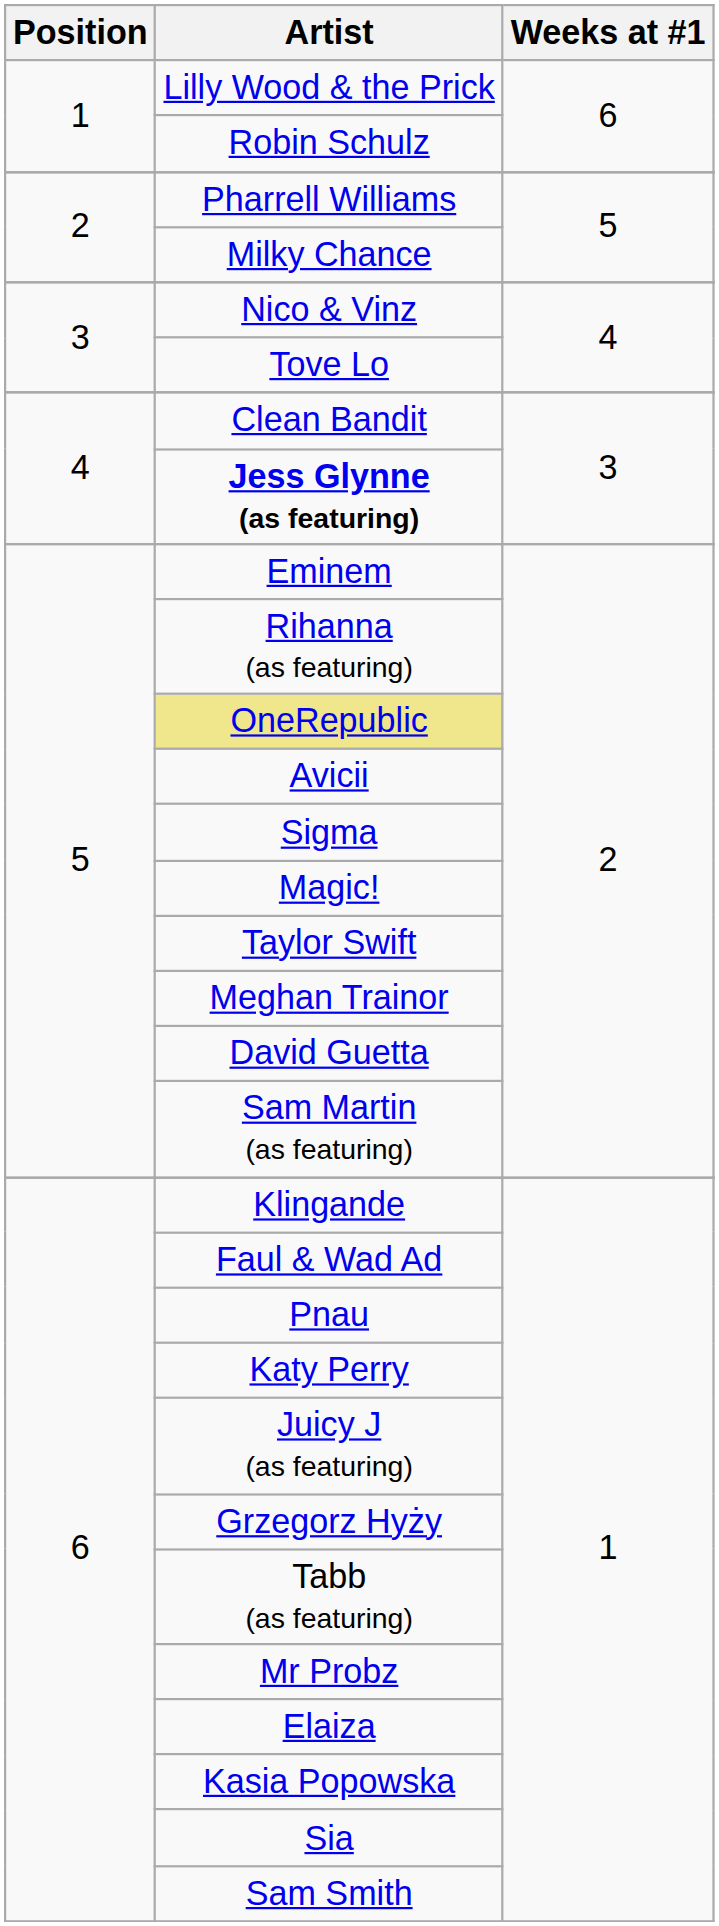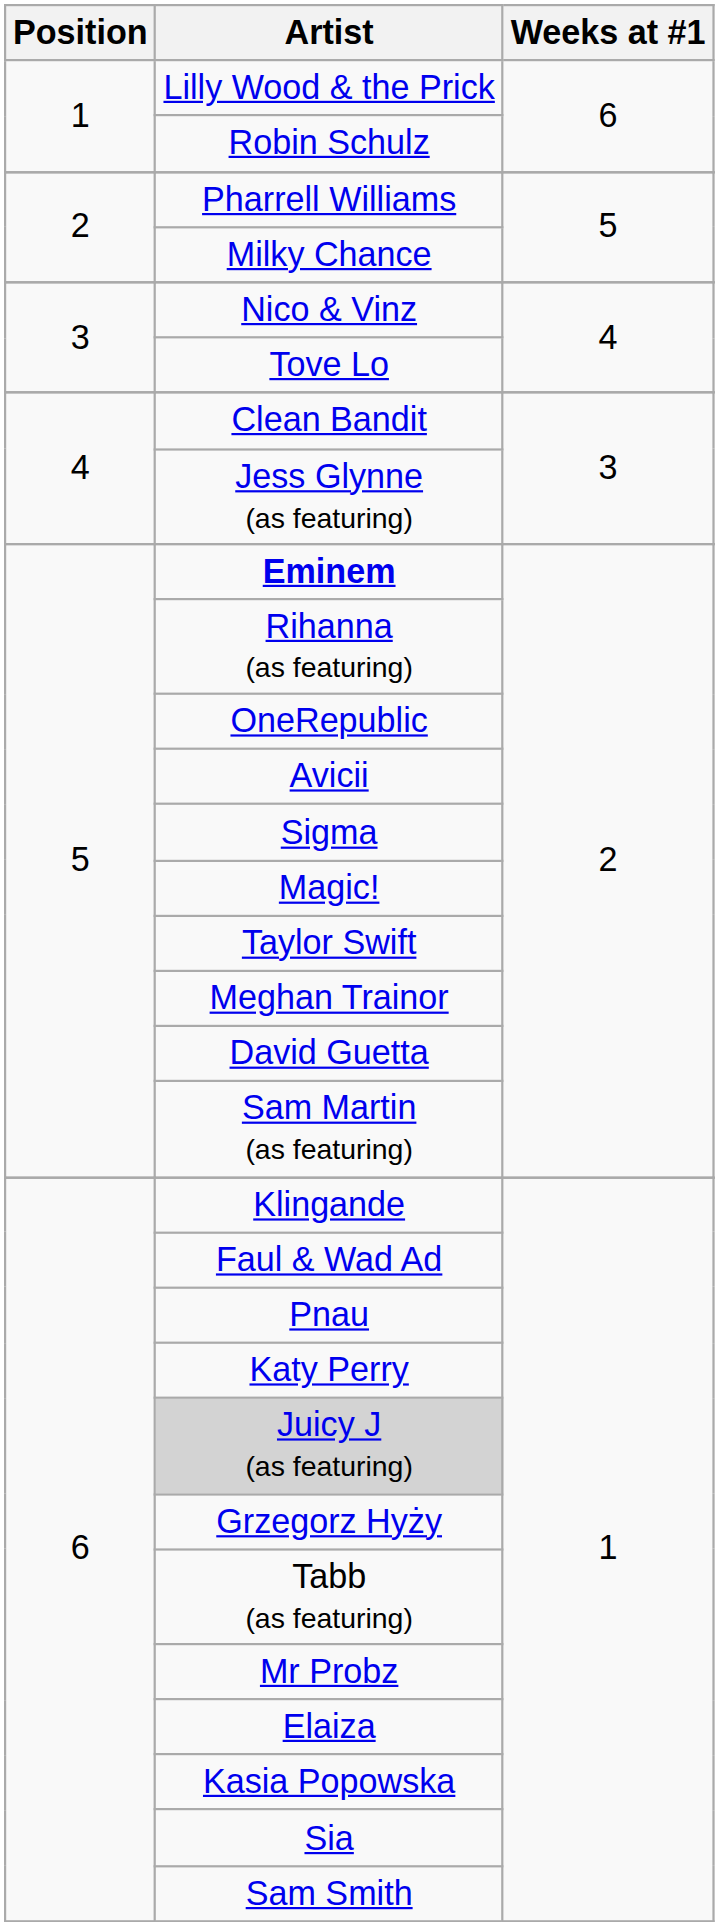Jess Glynne (as featuring) | Artist: bold -> normal
Eminem | Artist: normal -> bold
OneRepublic | Artist: khaki background -> no background
Juicy J (as featuring) | Artist: no background -> lightgrey background
